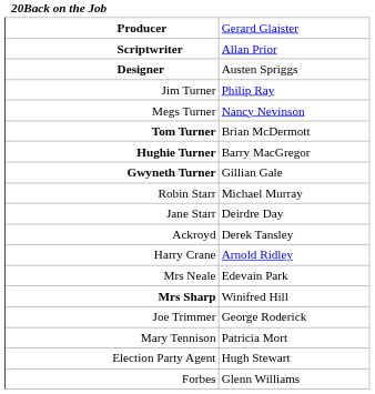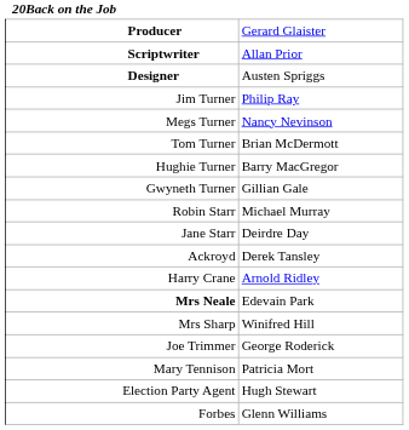Tom Turner | column 2: bold -> normal
Hughie Turner | column 2: bold -> normal
Gwyneth Turner | column 2: bold -> normal
Mrs Neale | column 2: normal -> bold
Mrs Sharp | column 2: bold -> normal
